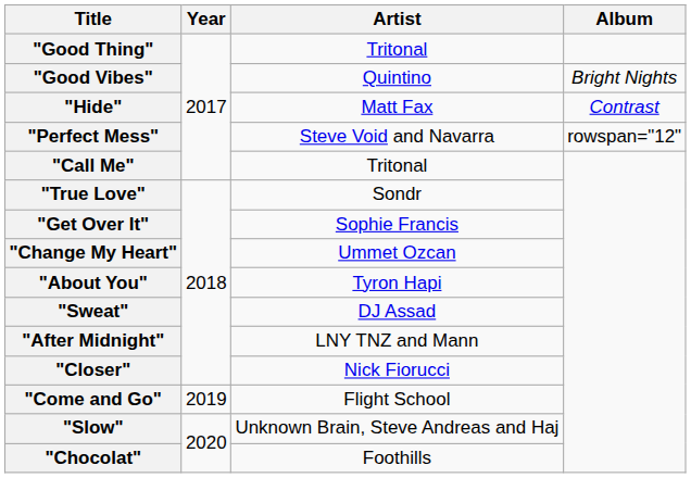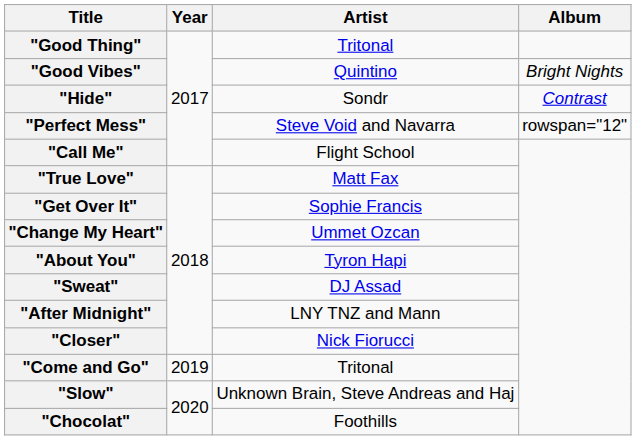"Hide" | Artist: Matt Fax -> Sondr
"Call Me" | Artist: Tritonal -> Flight School
"True Love" | Artist: Sondr -> Matt Fax
"Come and Go" | Artist: Flight School -> Tritonal
